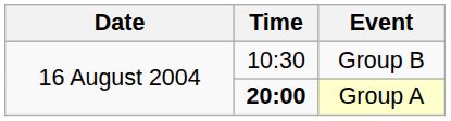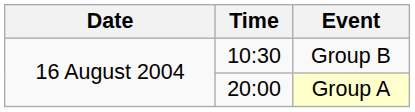Group A | Time: bold -> normal
